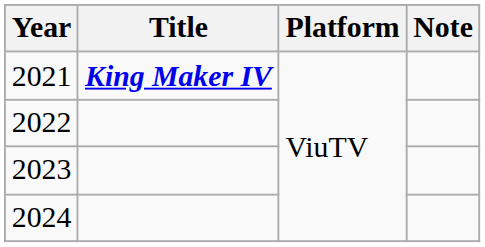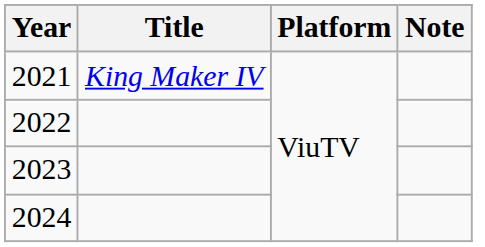2021 | Title: bold -> normal
